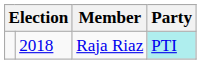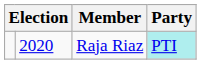Raja Riaz | column 2: 2018 -> 2020
